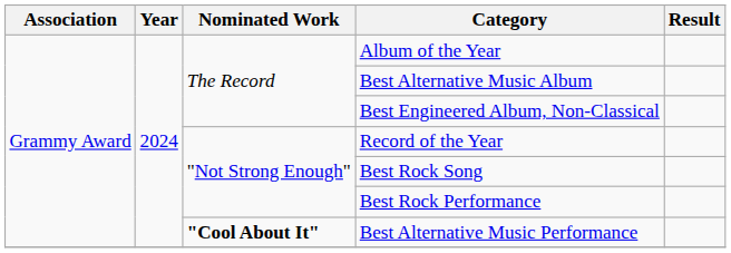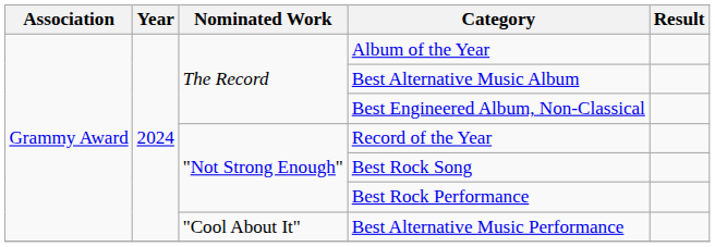Best Alternative Music Performance | Nominated Work: bold -> normal
